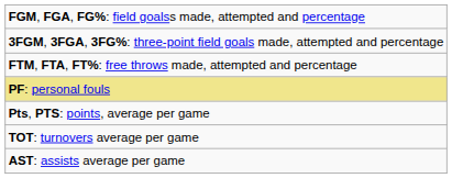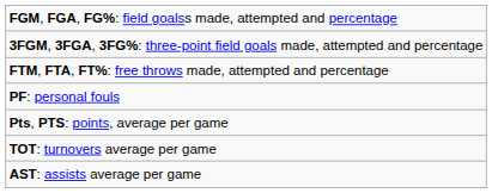row 4 | column 1: khaki background -> no background
